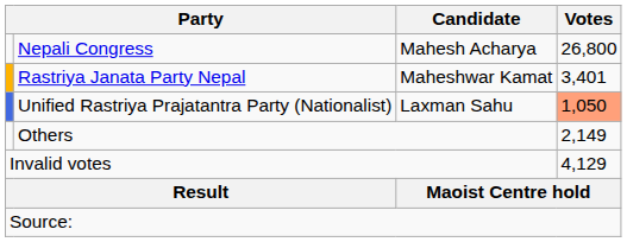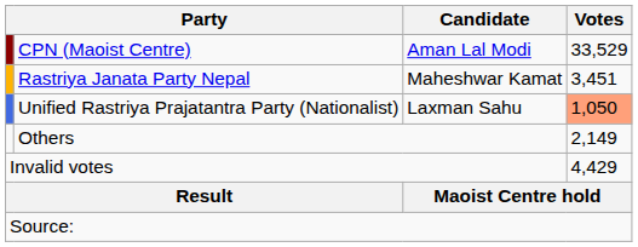+ row: CPN (Maoist Centre) | Aman Lal Modi | 33,529
- row: Nepali Congress | Mahesh Acharya | 26,800
Rastriya Janata Party Nepal | Votes: 3,401 -> 3,451
Invalid votes | Votes: 4,129 -> 4,429
